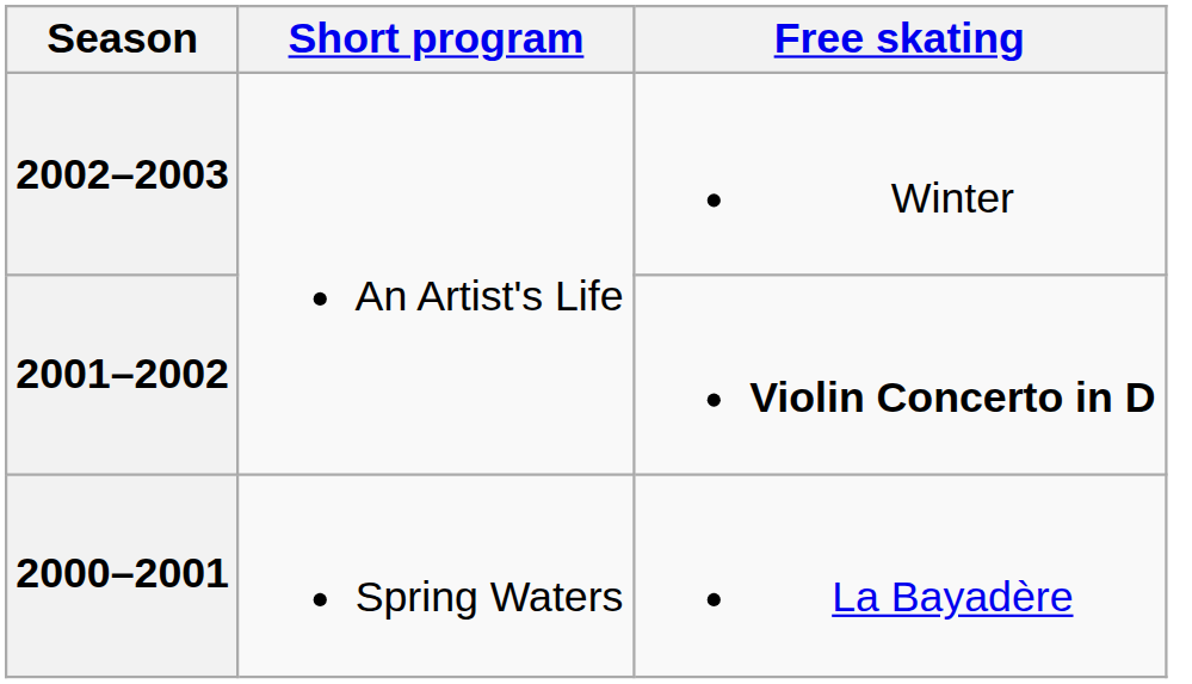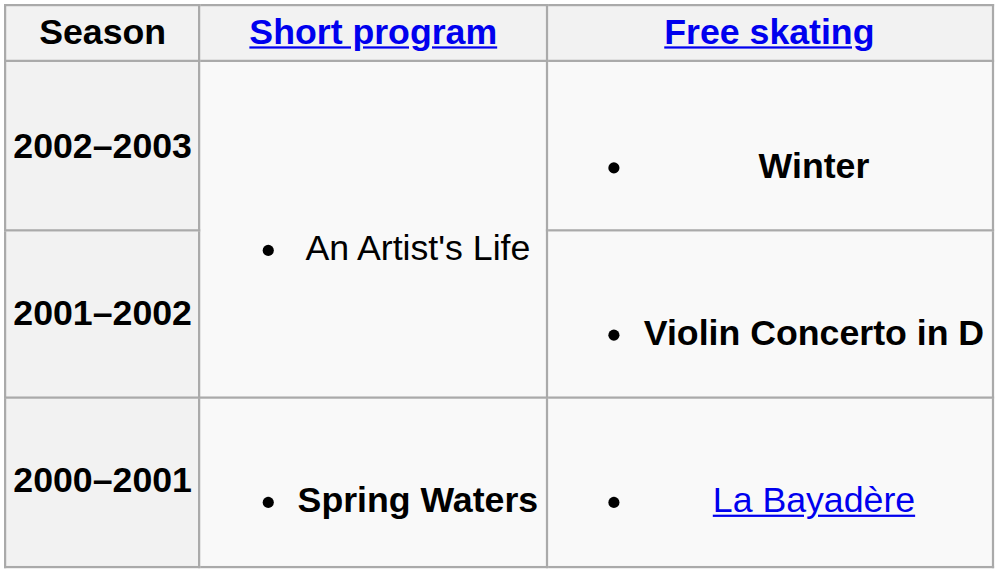2002–2003 | Free skating: normal -> bold
2000–2001 | Short program: normal -> bold
